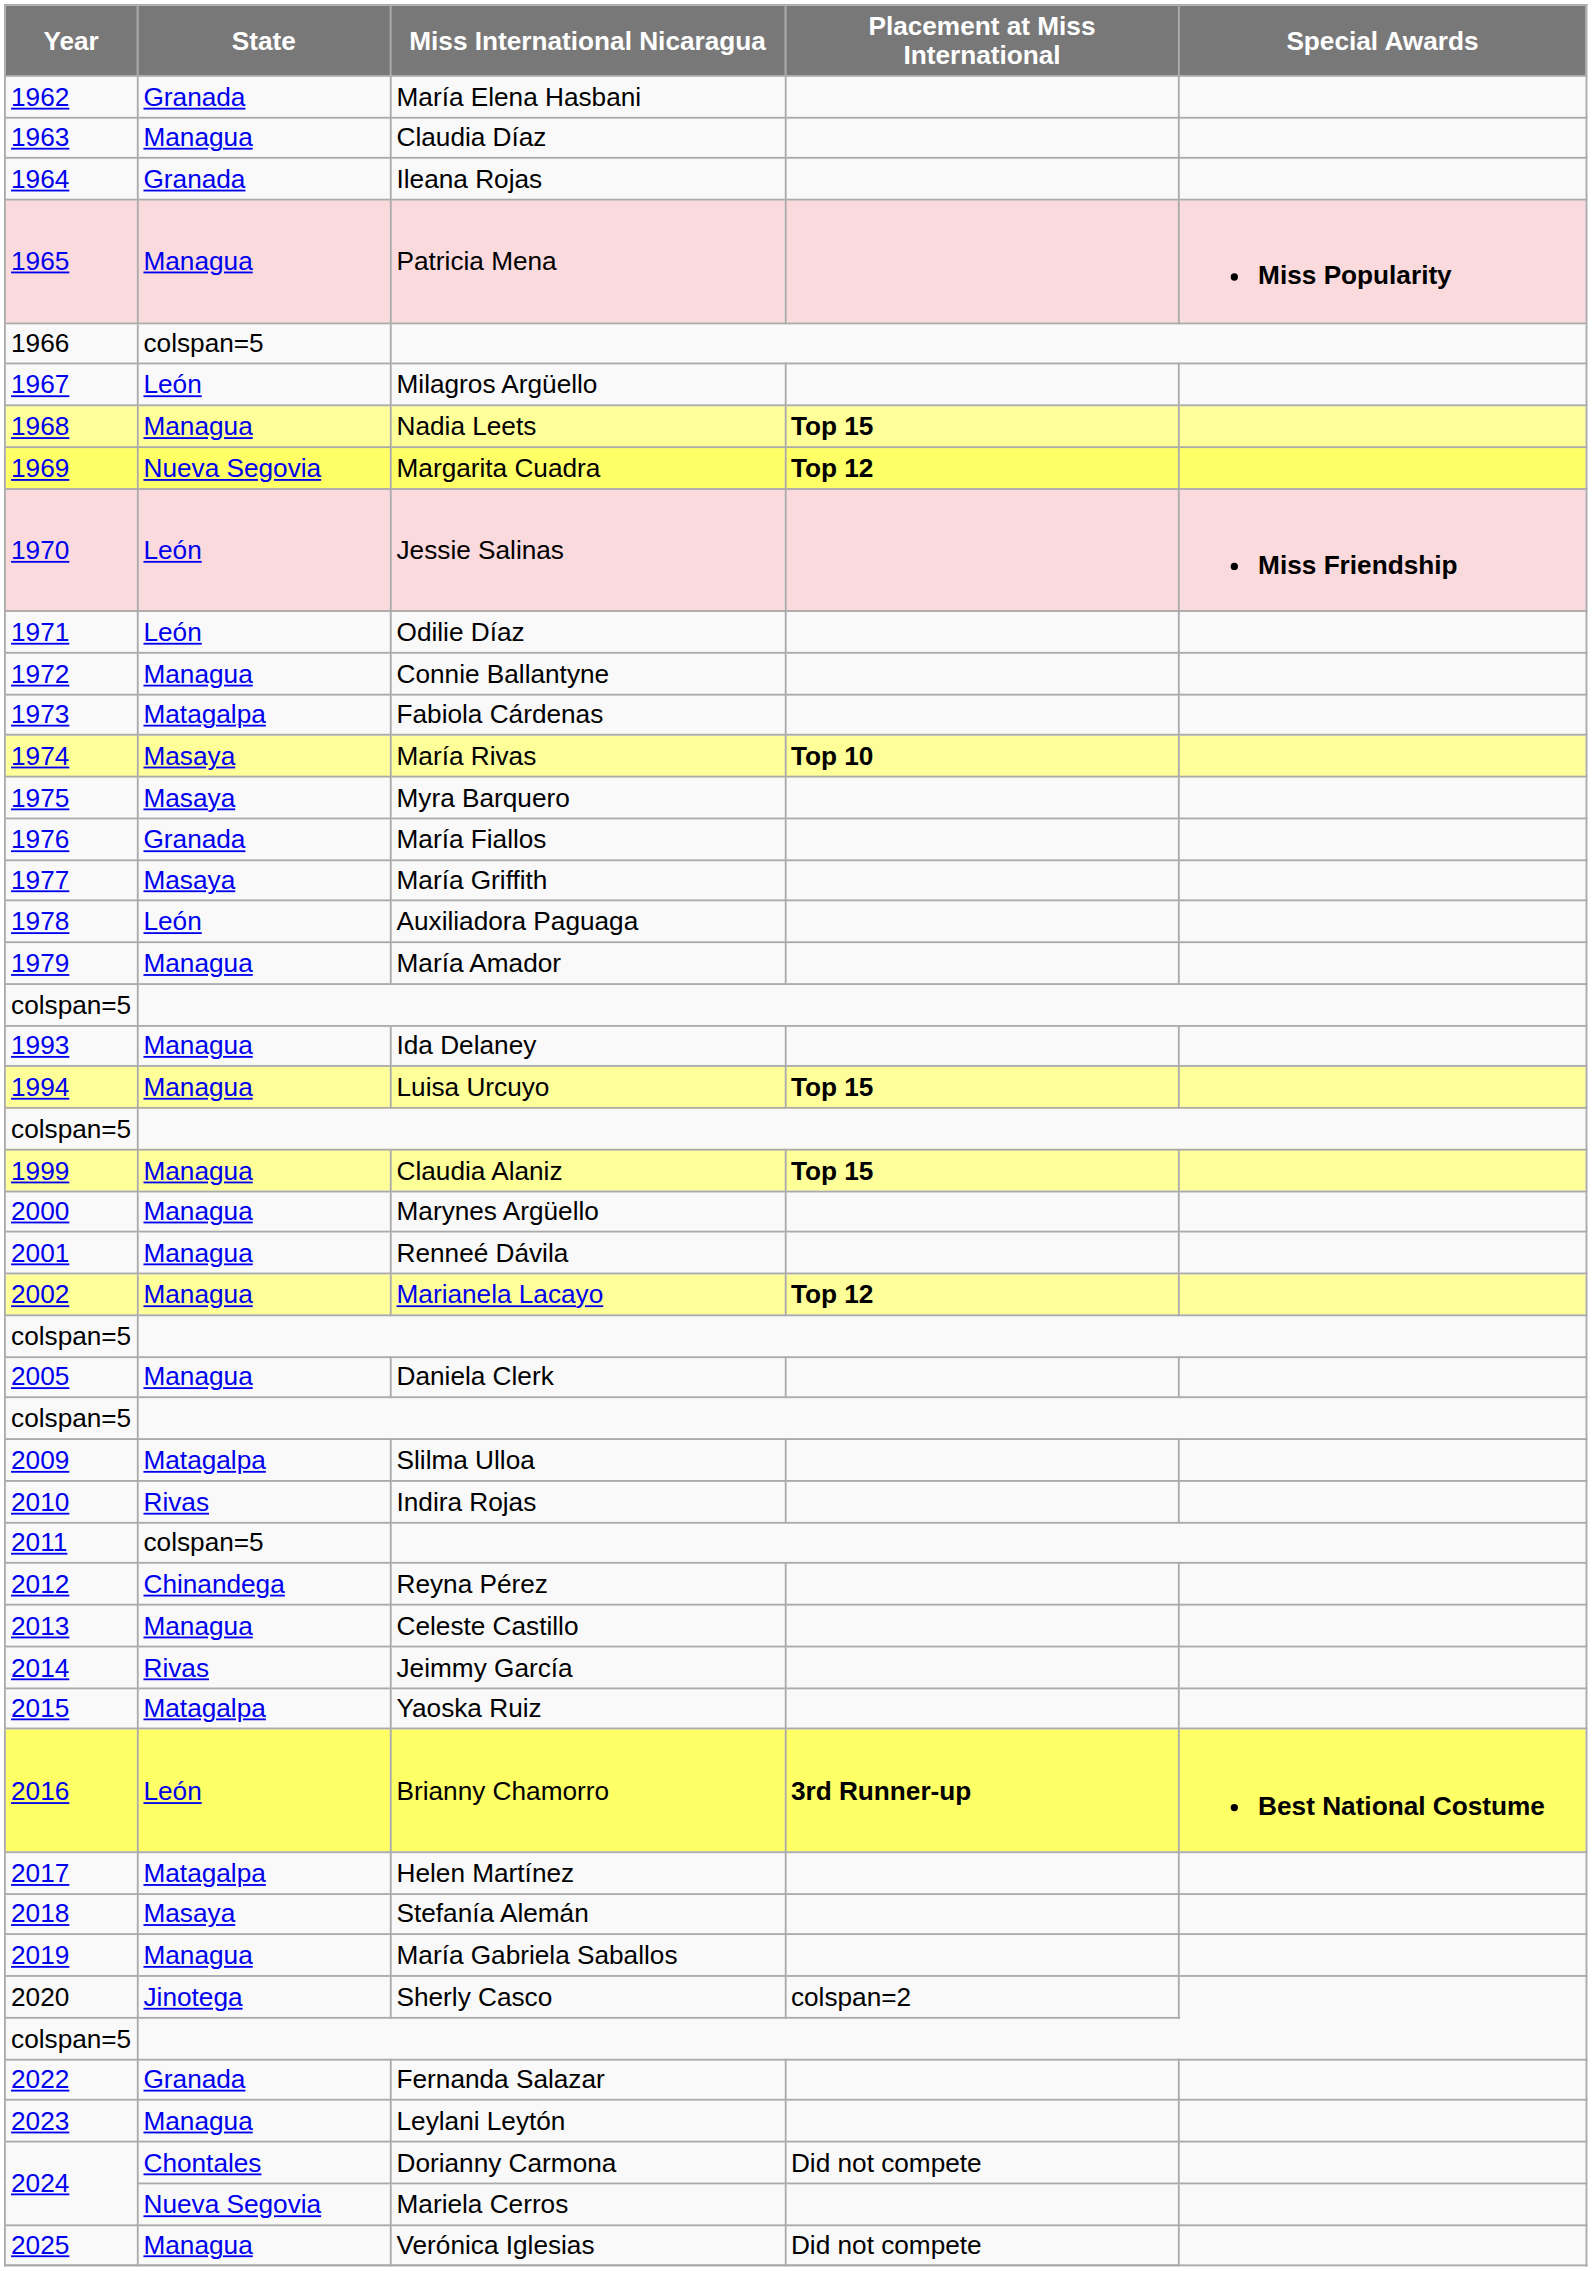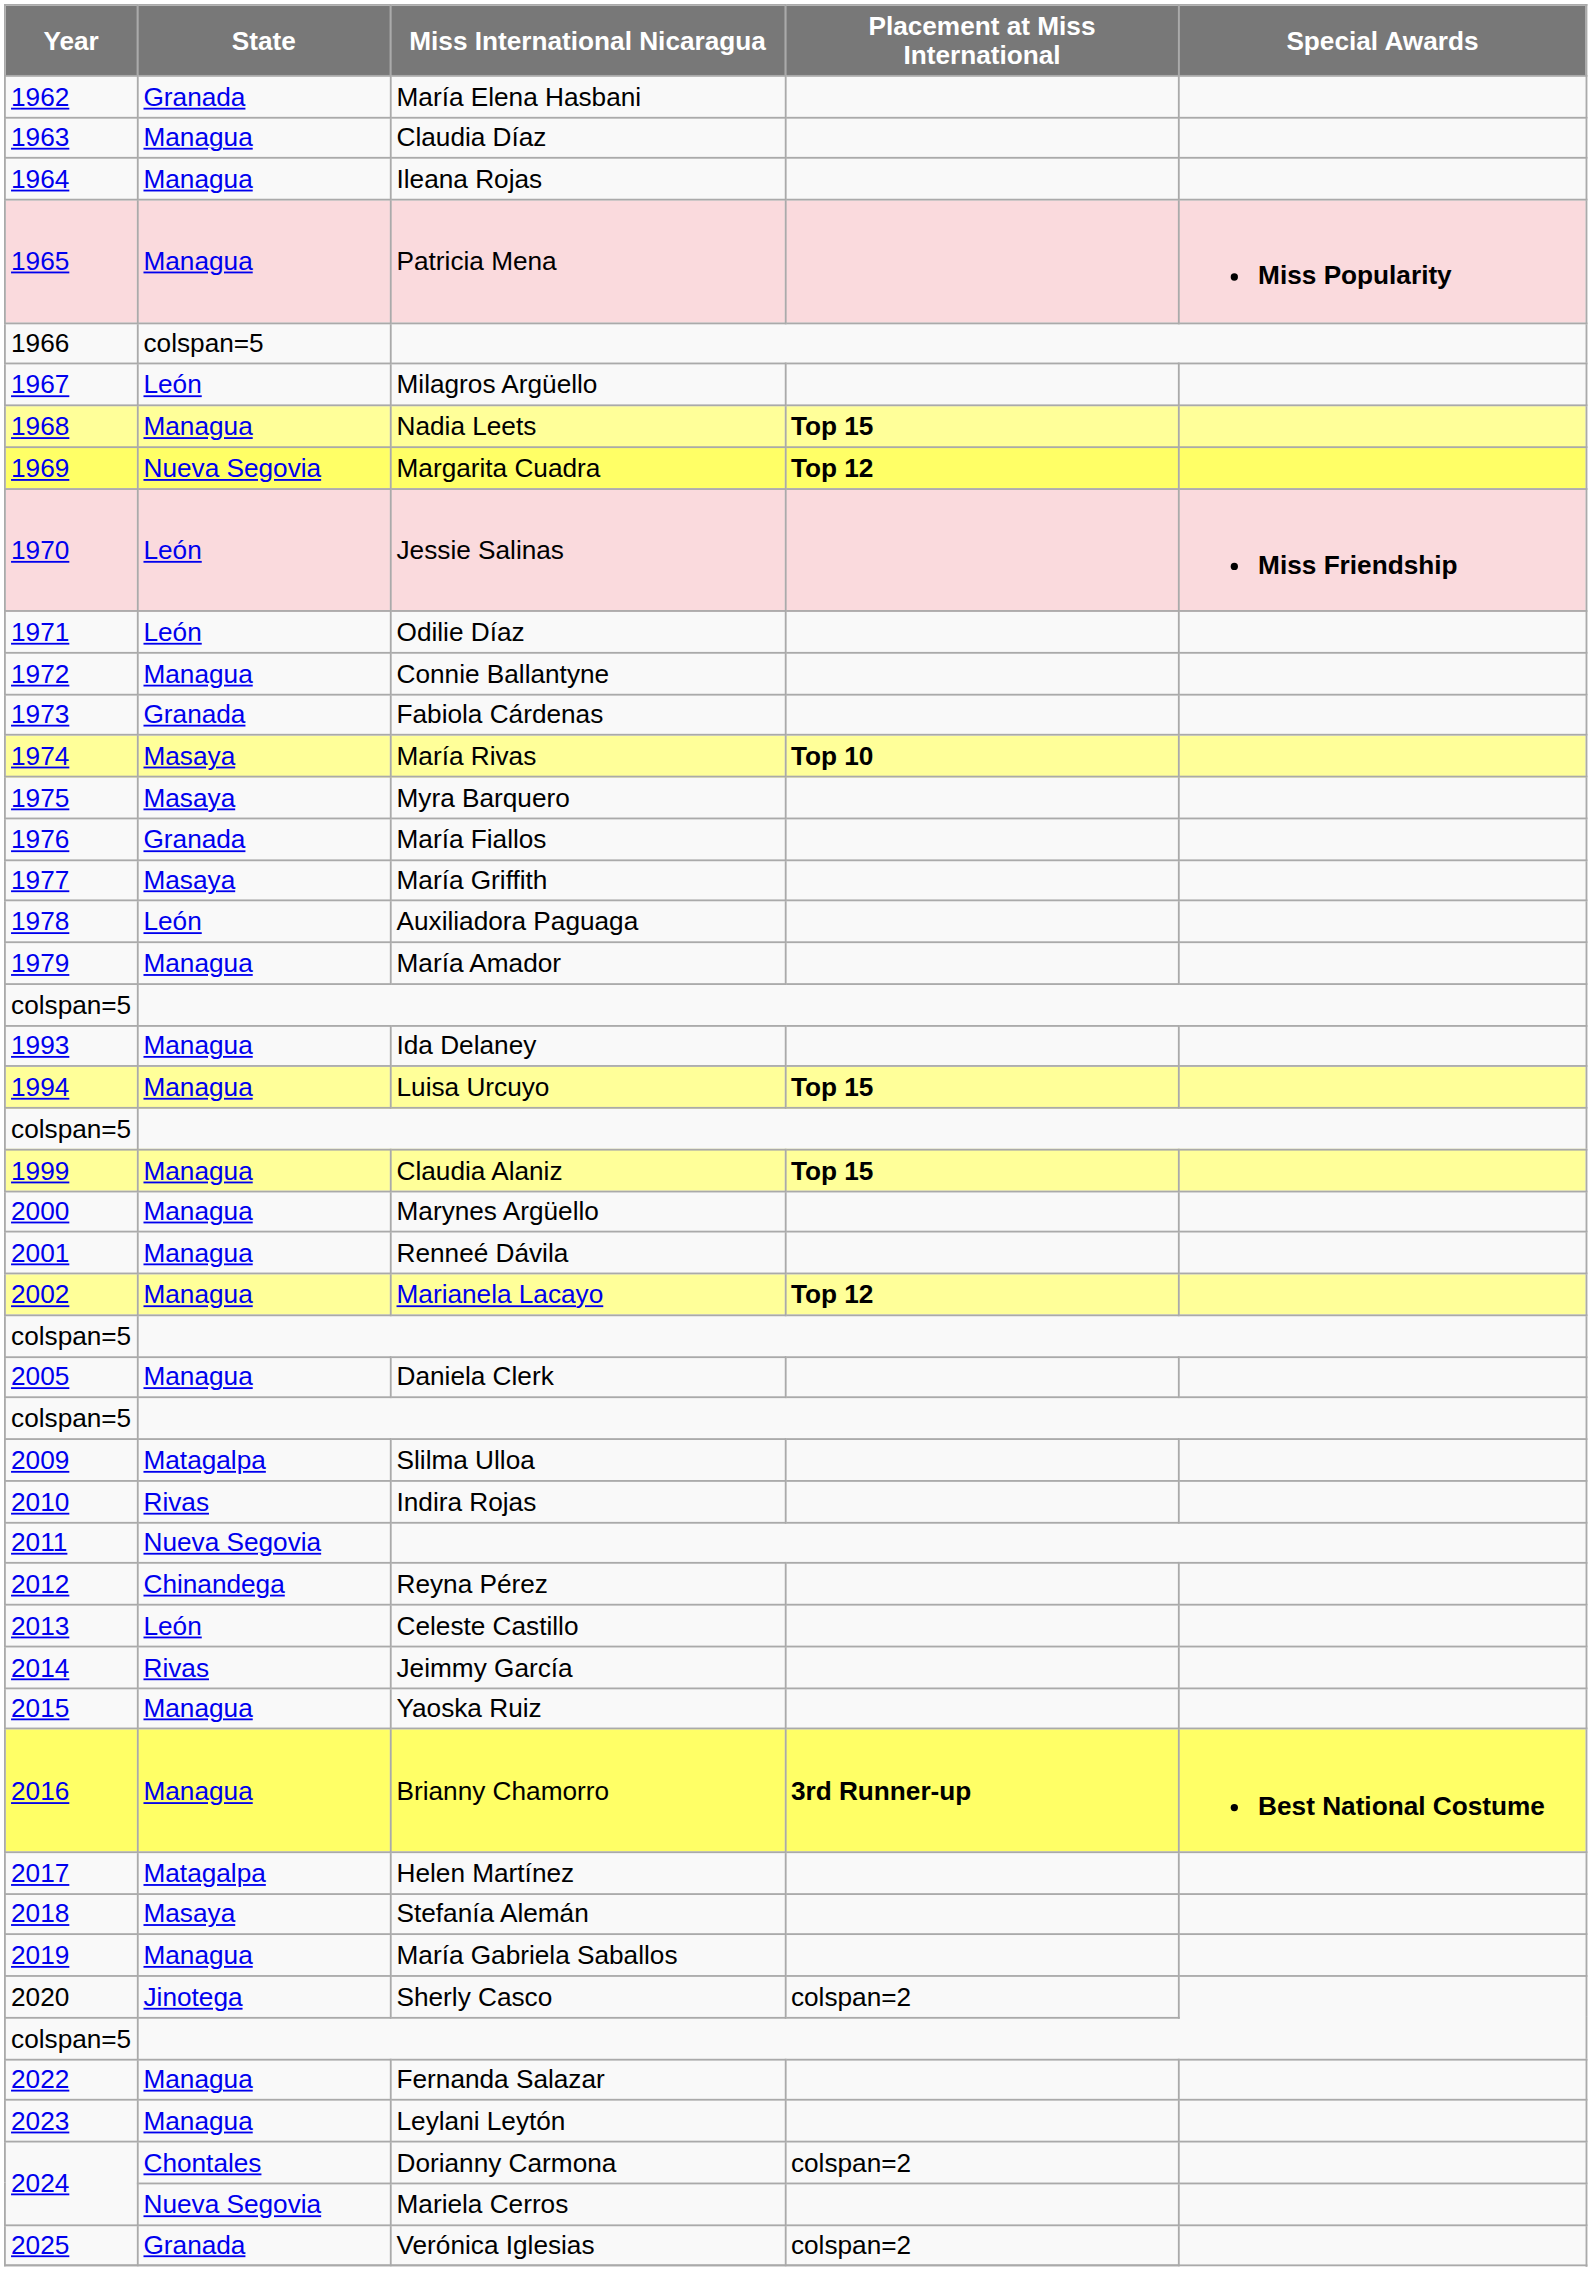1964 | State: Granada -> Managua
1973 | State: Matagalpa -> Granada
2011 | State: colspan=5 -> Nueva Segovia
2013 | State: Managua -> León
2015 | State: Matagalpa -> Managua
2016 | State: León -> Managua
2022 | State: Granada -> Managua
2024 / Dorianny Carmona | Placement at Miss International: Did not compete -> colspan=2
2025 | State: Managua -> Granada
2025 | Placement at Miss International: Did not compete -> colspan=2
